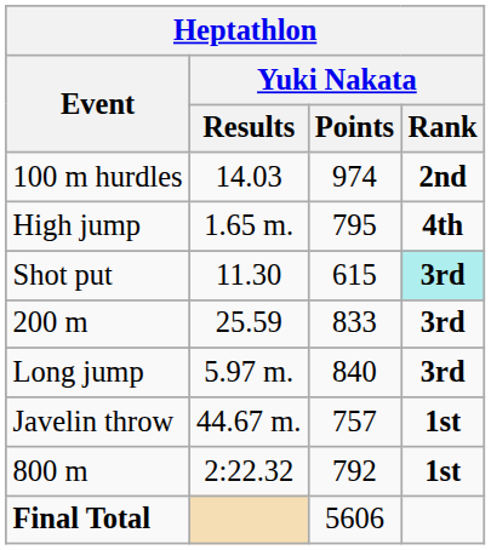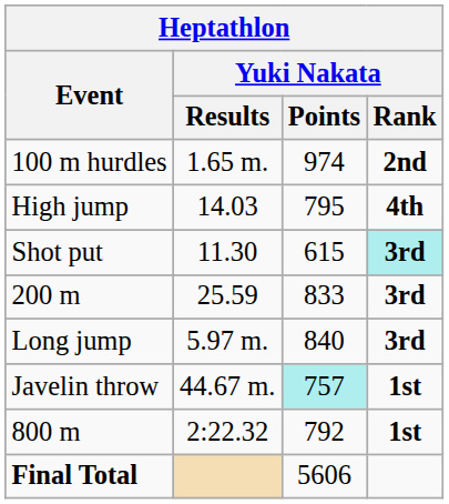100 m hurdles | Yuki Nakata / Results: 14.03 -> 1.65 m.
High jump | Yuki Nakata / Results: 1.65 m. -> 14.03
Javelin throw | Yuki Nakata / Points: no background -> paleturquoise background
